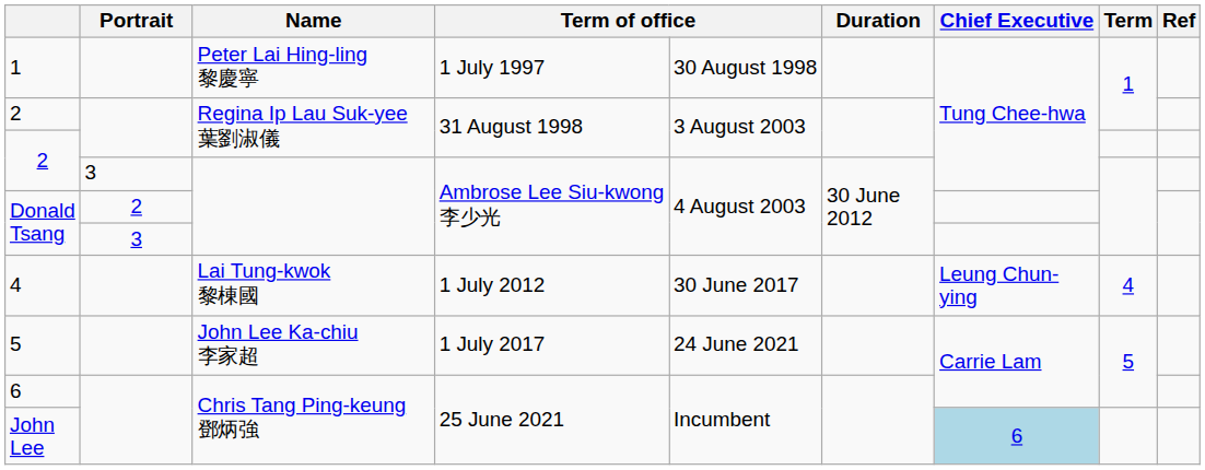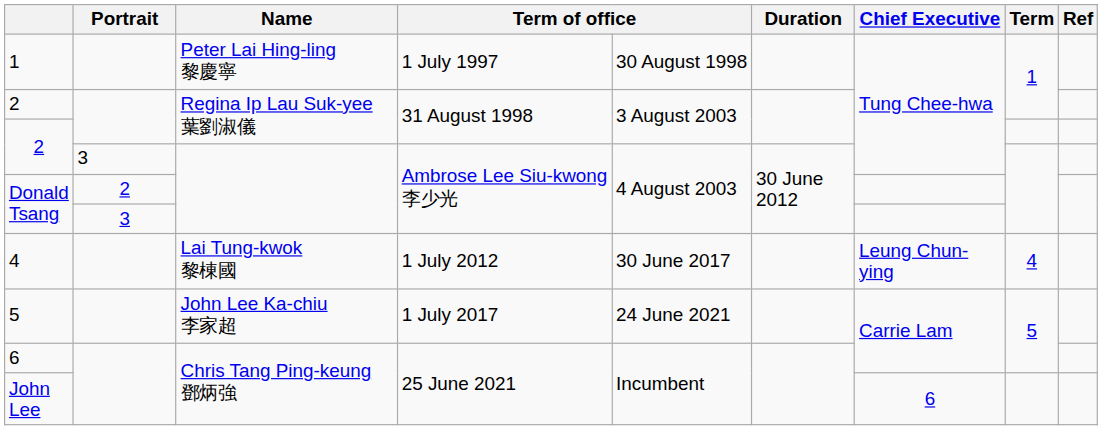John Lee | Chief Executive: lightblue background -> no background
